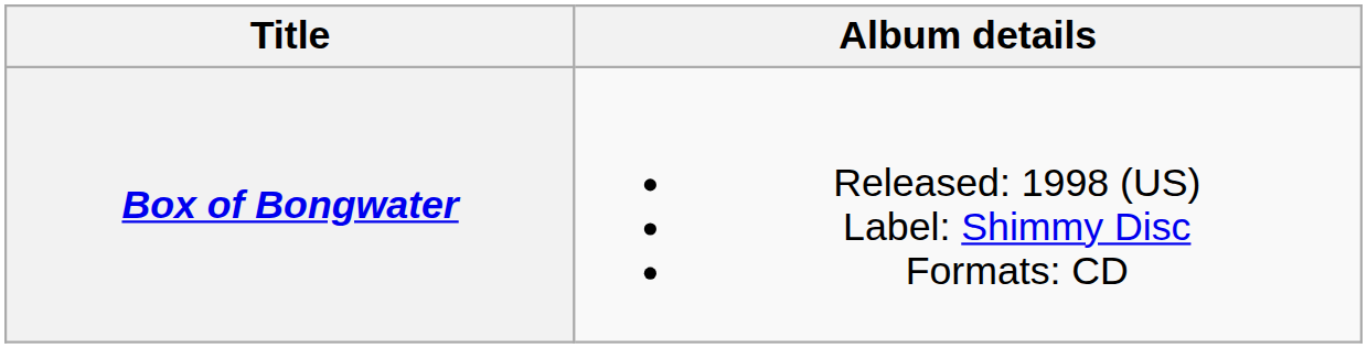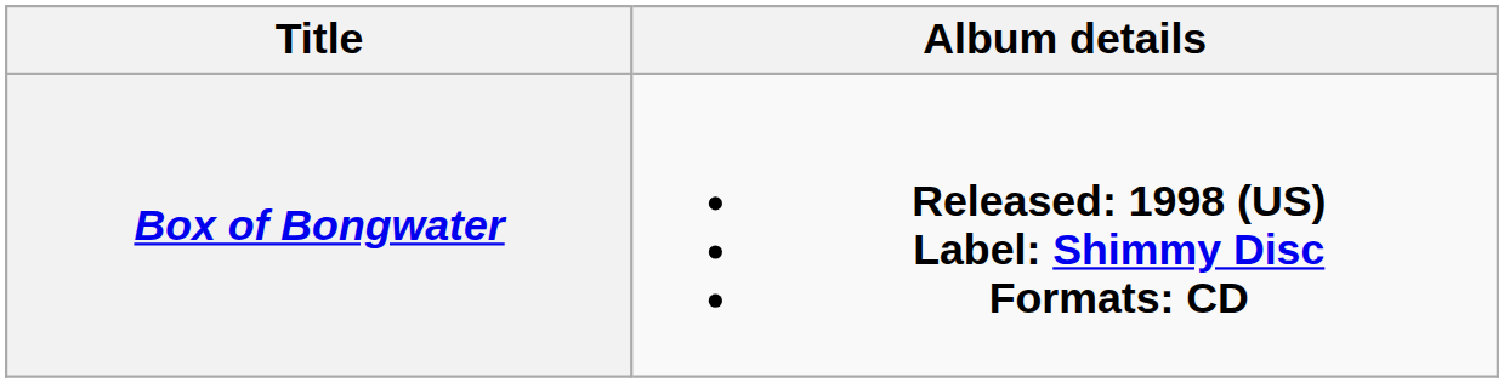Box of Bongwater | Album details: normal -> bold
